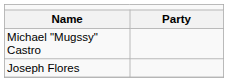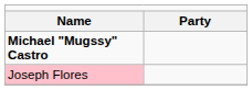Michael "Mugssy" Castro | column 1: normal -> bold
Joseph Flores | column 1: no background -> pink background
